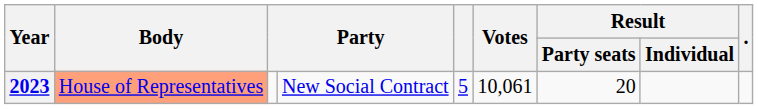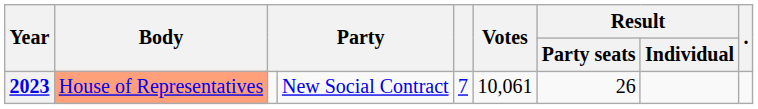2023 | column 5: 5 -> 7
2023 | Result / Party seats: 20 -> 26
